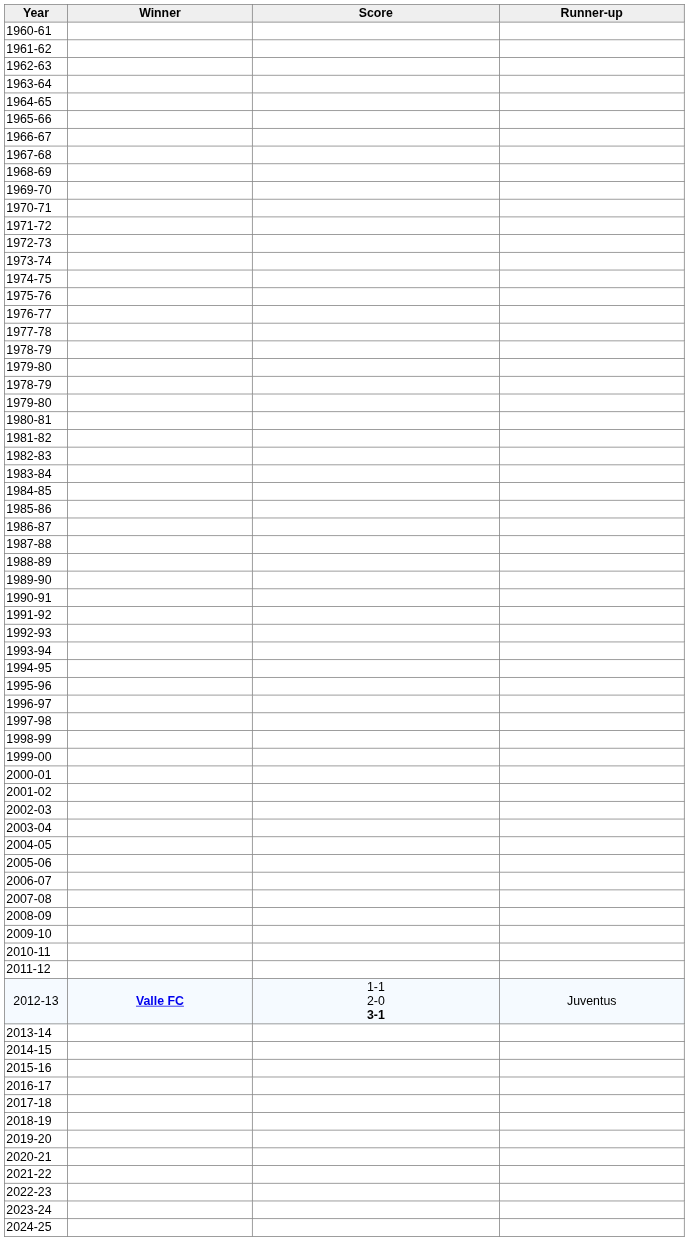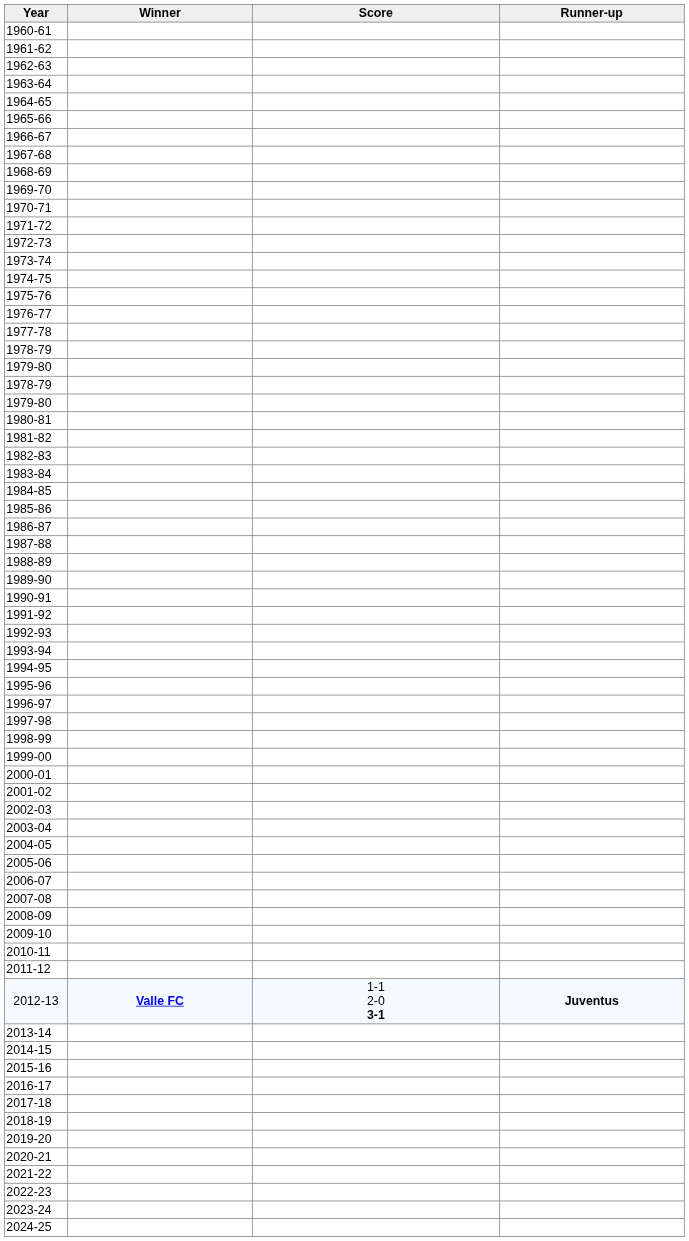2012-13 | Runner-up: normal -> bold
